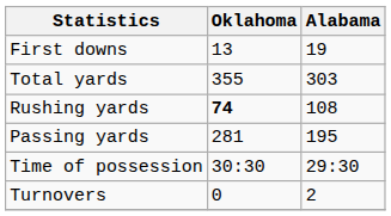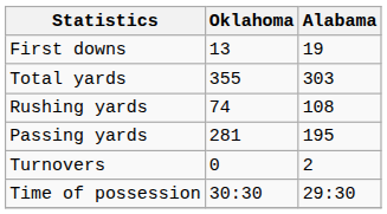Rushing yards | Oklahoma: bold -> normal
rows swapped: Turnovers <-> Time of possession
